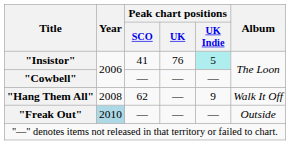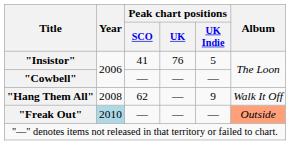"Insistor" | Peak chart positions / UK Indie: paleturquoise background -> no background
"Freak Out" | Album: no background -> lightsalmon background
